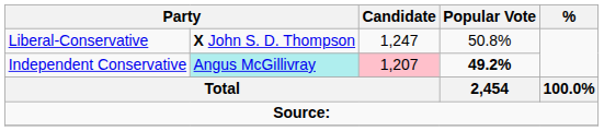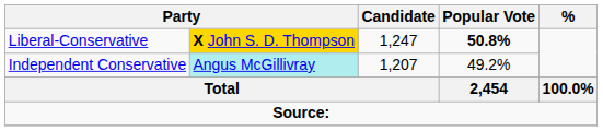Liberal-Conservative | column 2: no background -> gold background
Liberal-Conservative | Popular Vote: normal -> bold
Independent Conservative | Candidate: pink background -> no background
Independent Conservative | Popular Vote: bold -> normal
